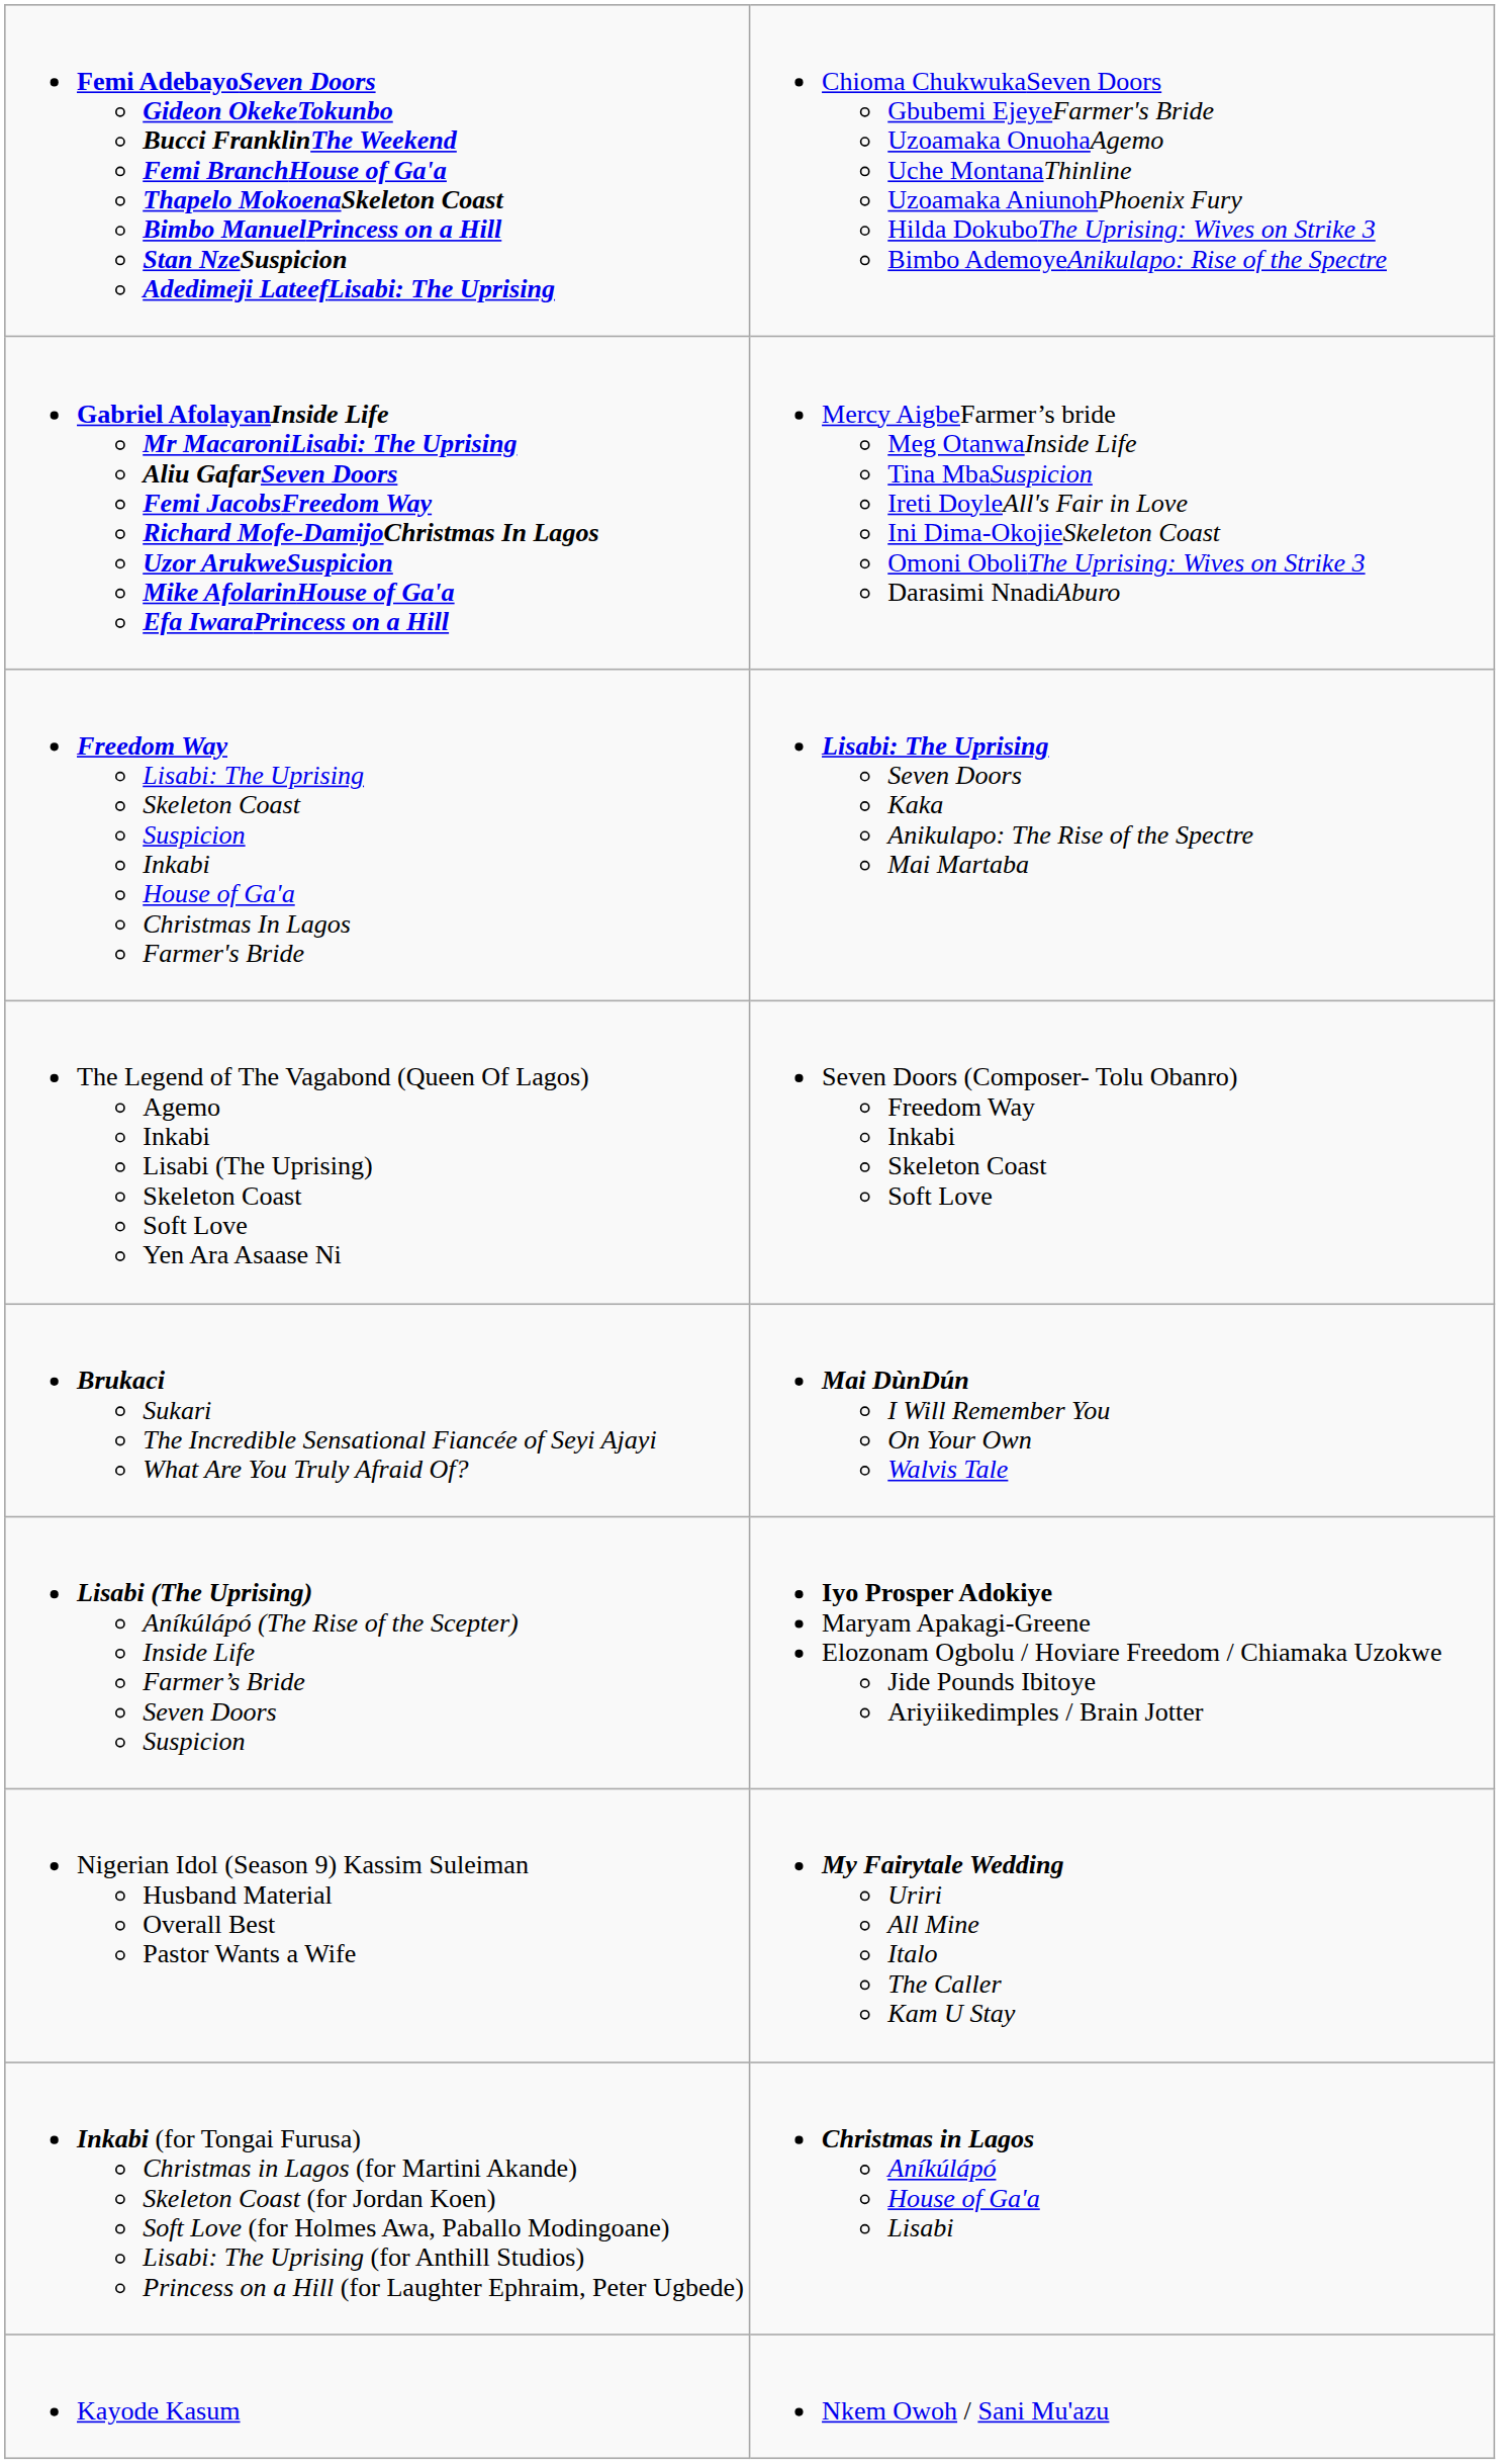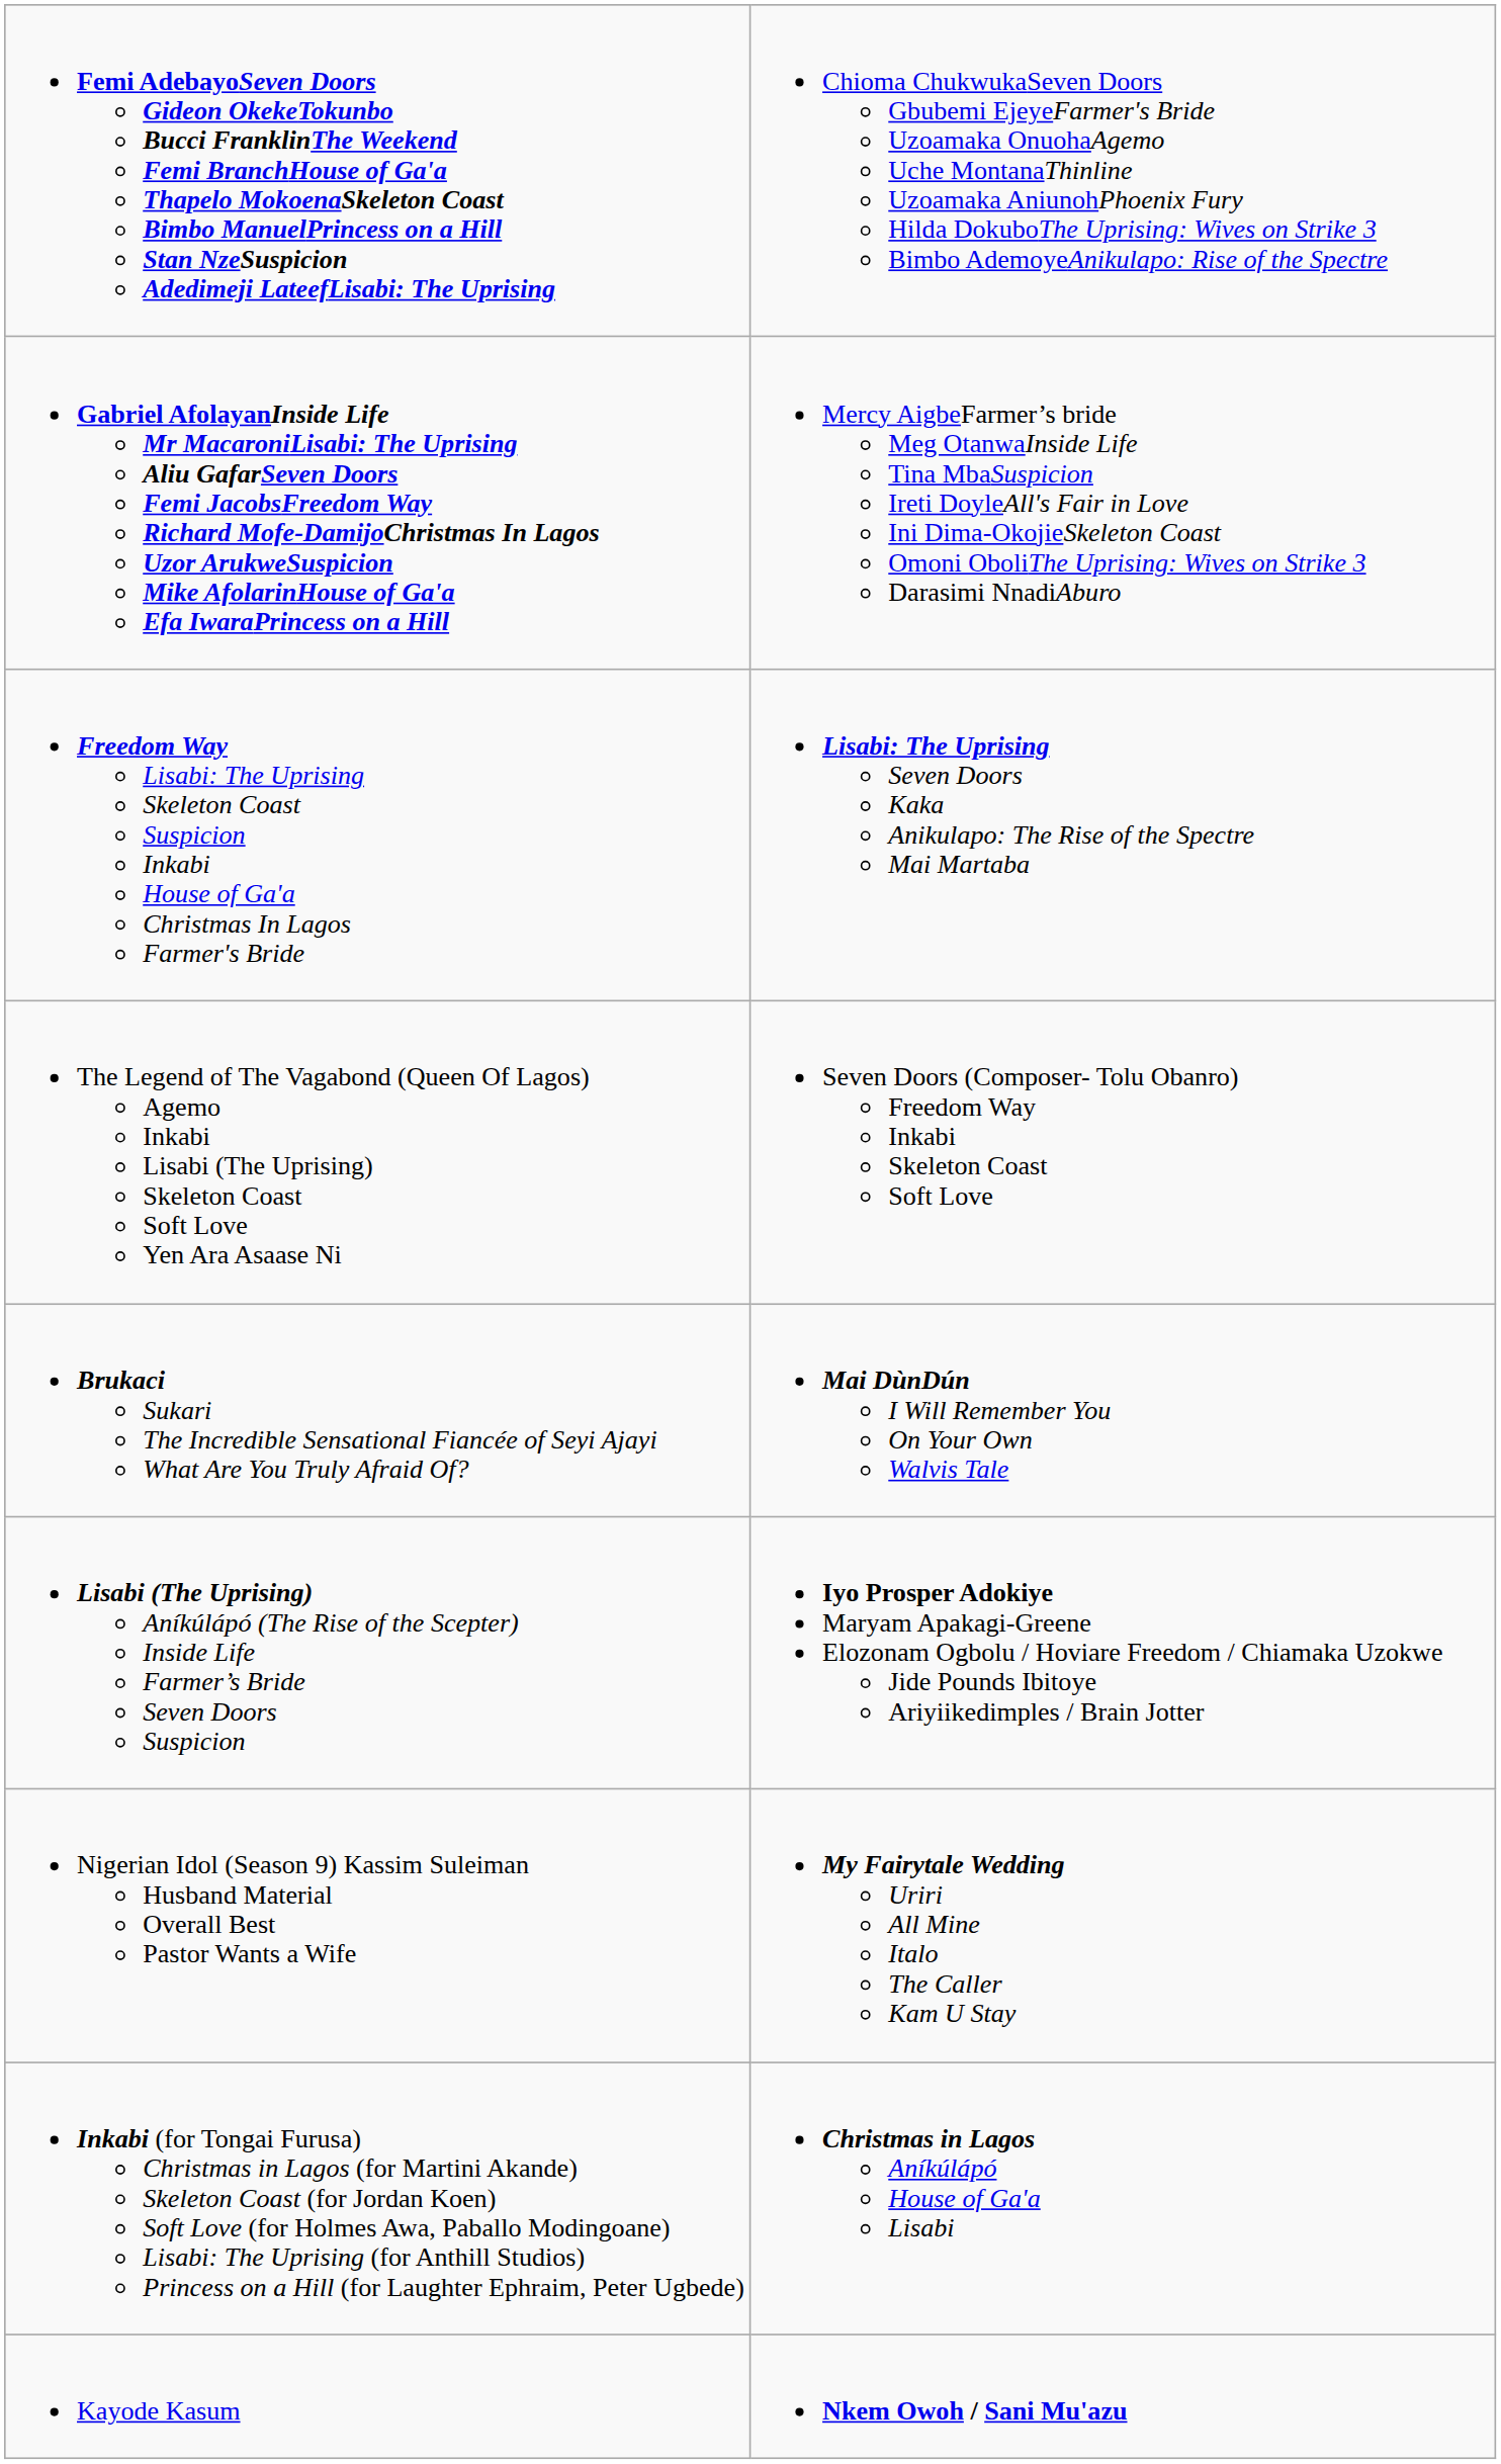Kayode Kasum | column 2: normal -> bold
